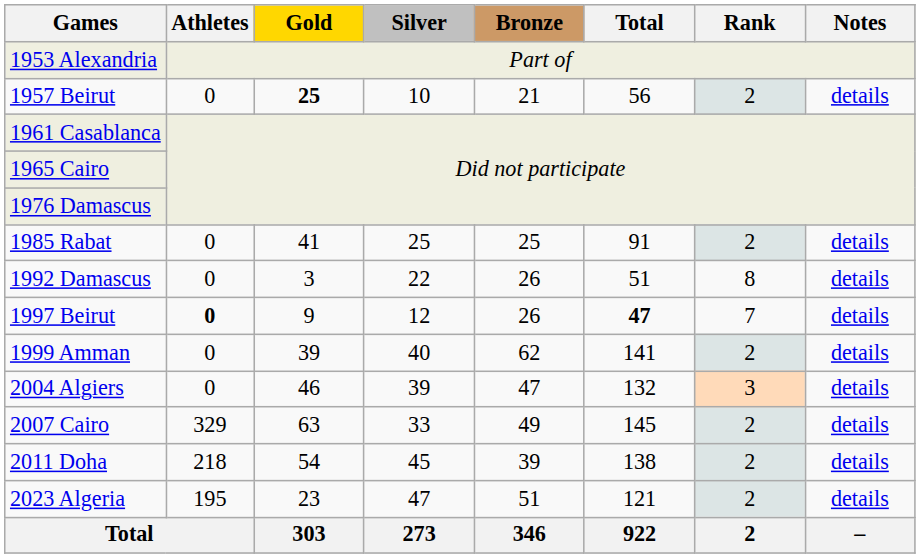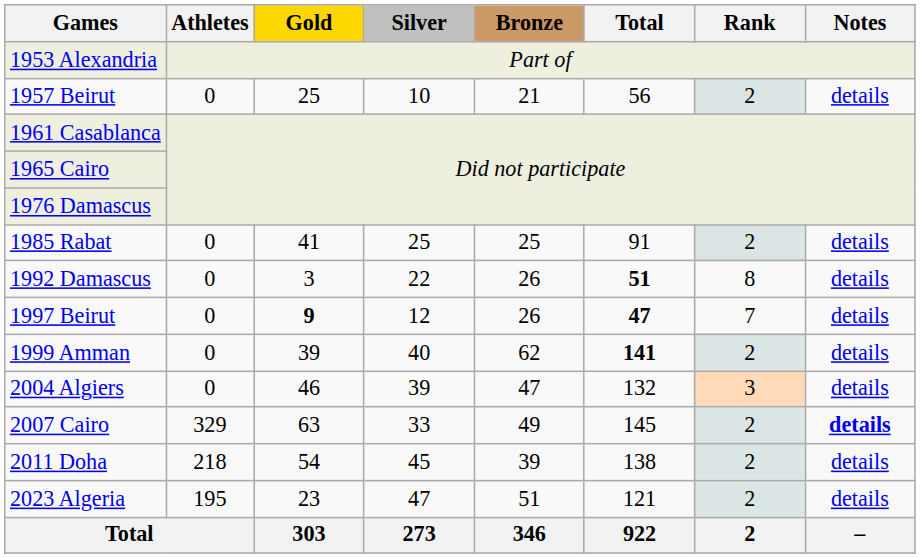1957 Beirut | Gold: bold -> normal
1992 Damascus | Total: normal -> bold
1997 Beirut | Athletes: bold -> normal
1997 Beirut | Gold: normal -> bold
1999 Amman | Total: normal -> bold
2007 Cairo | Notes: normal -> bold
